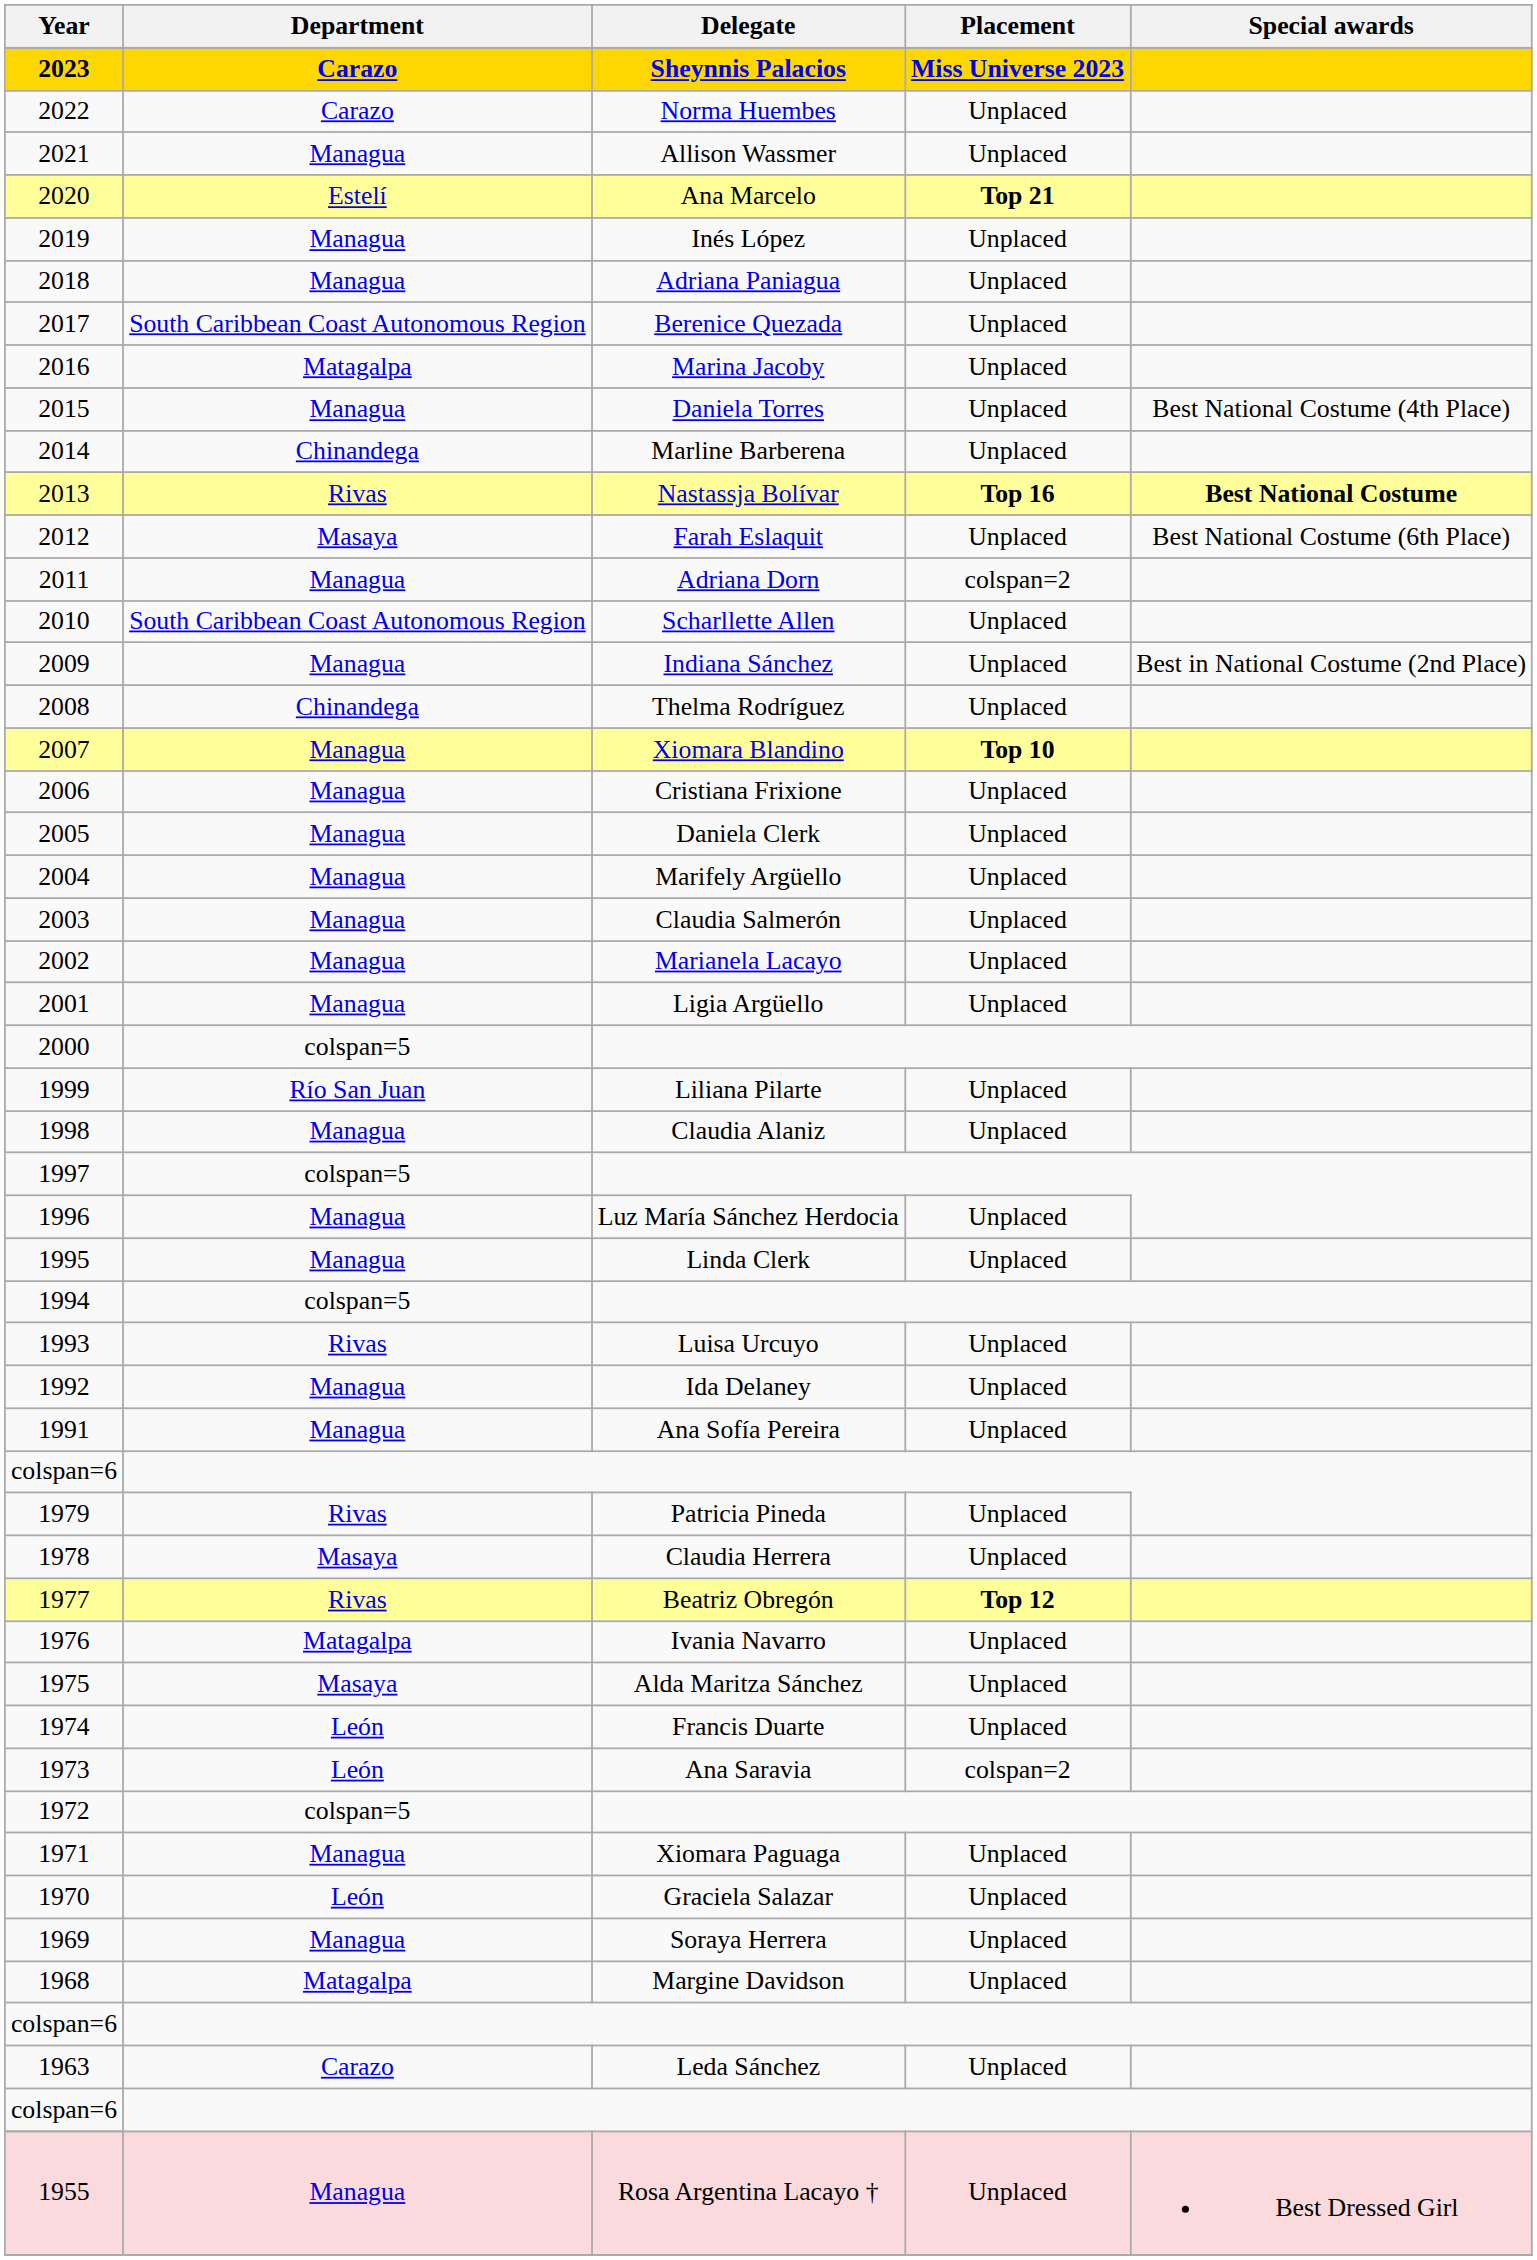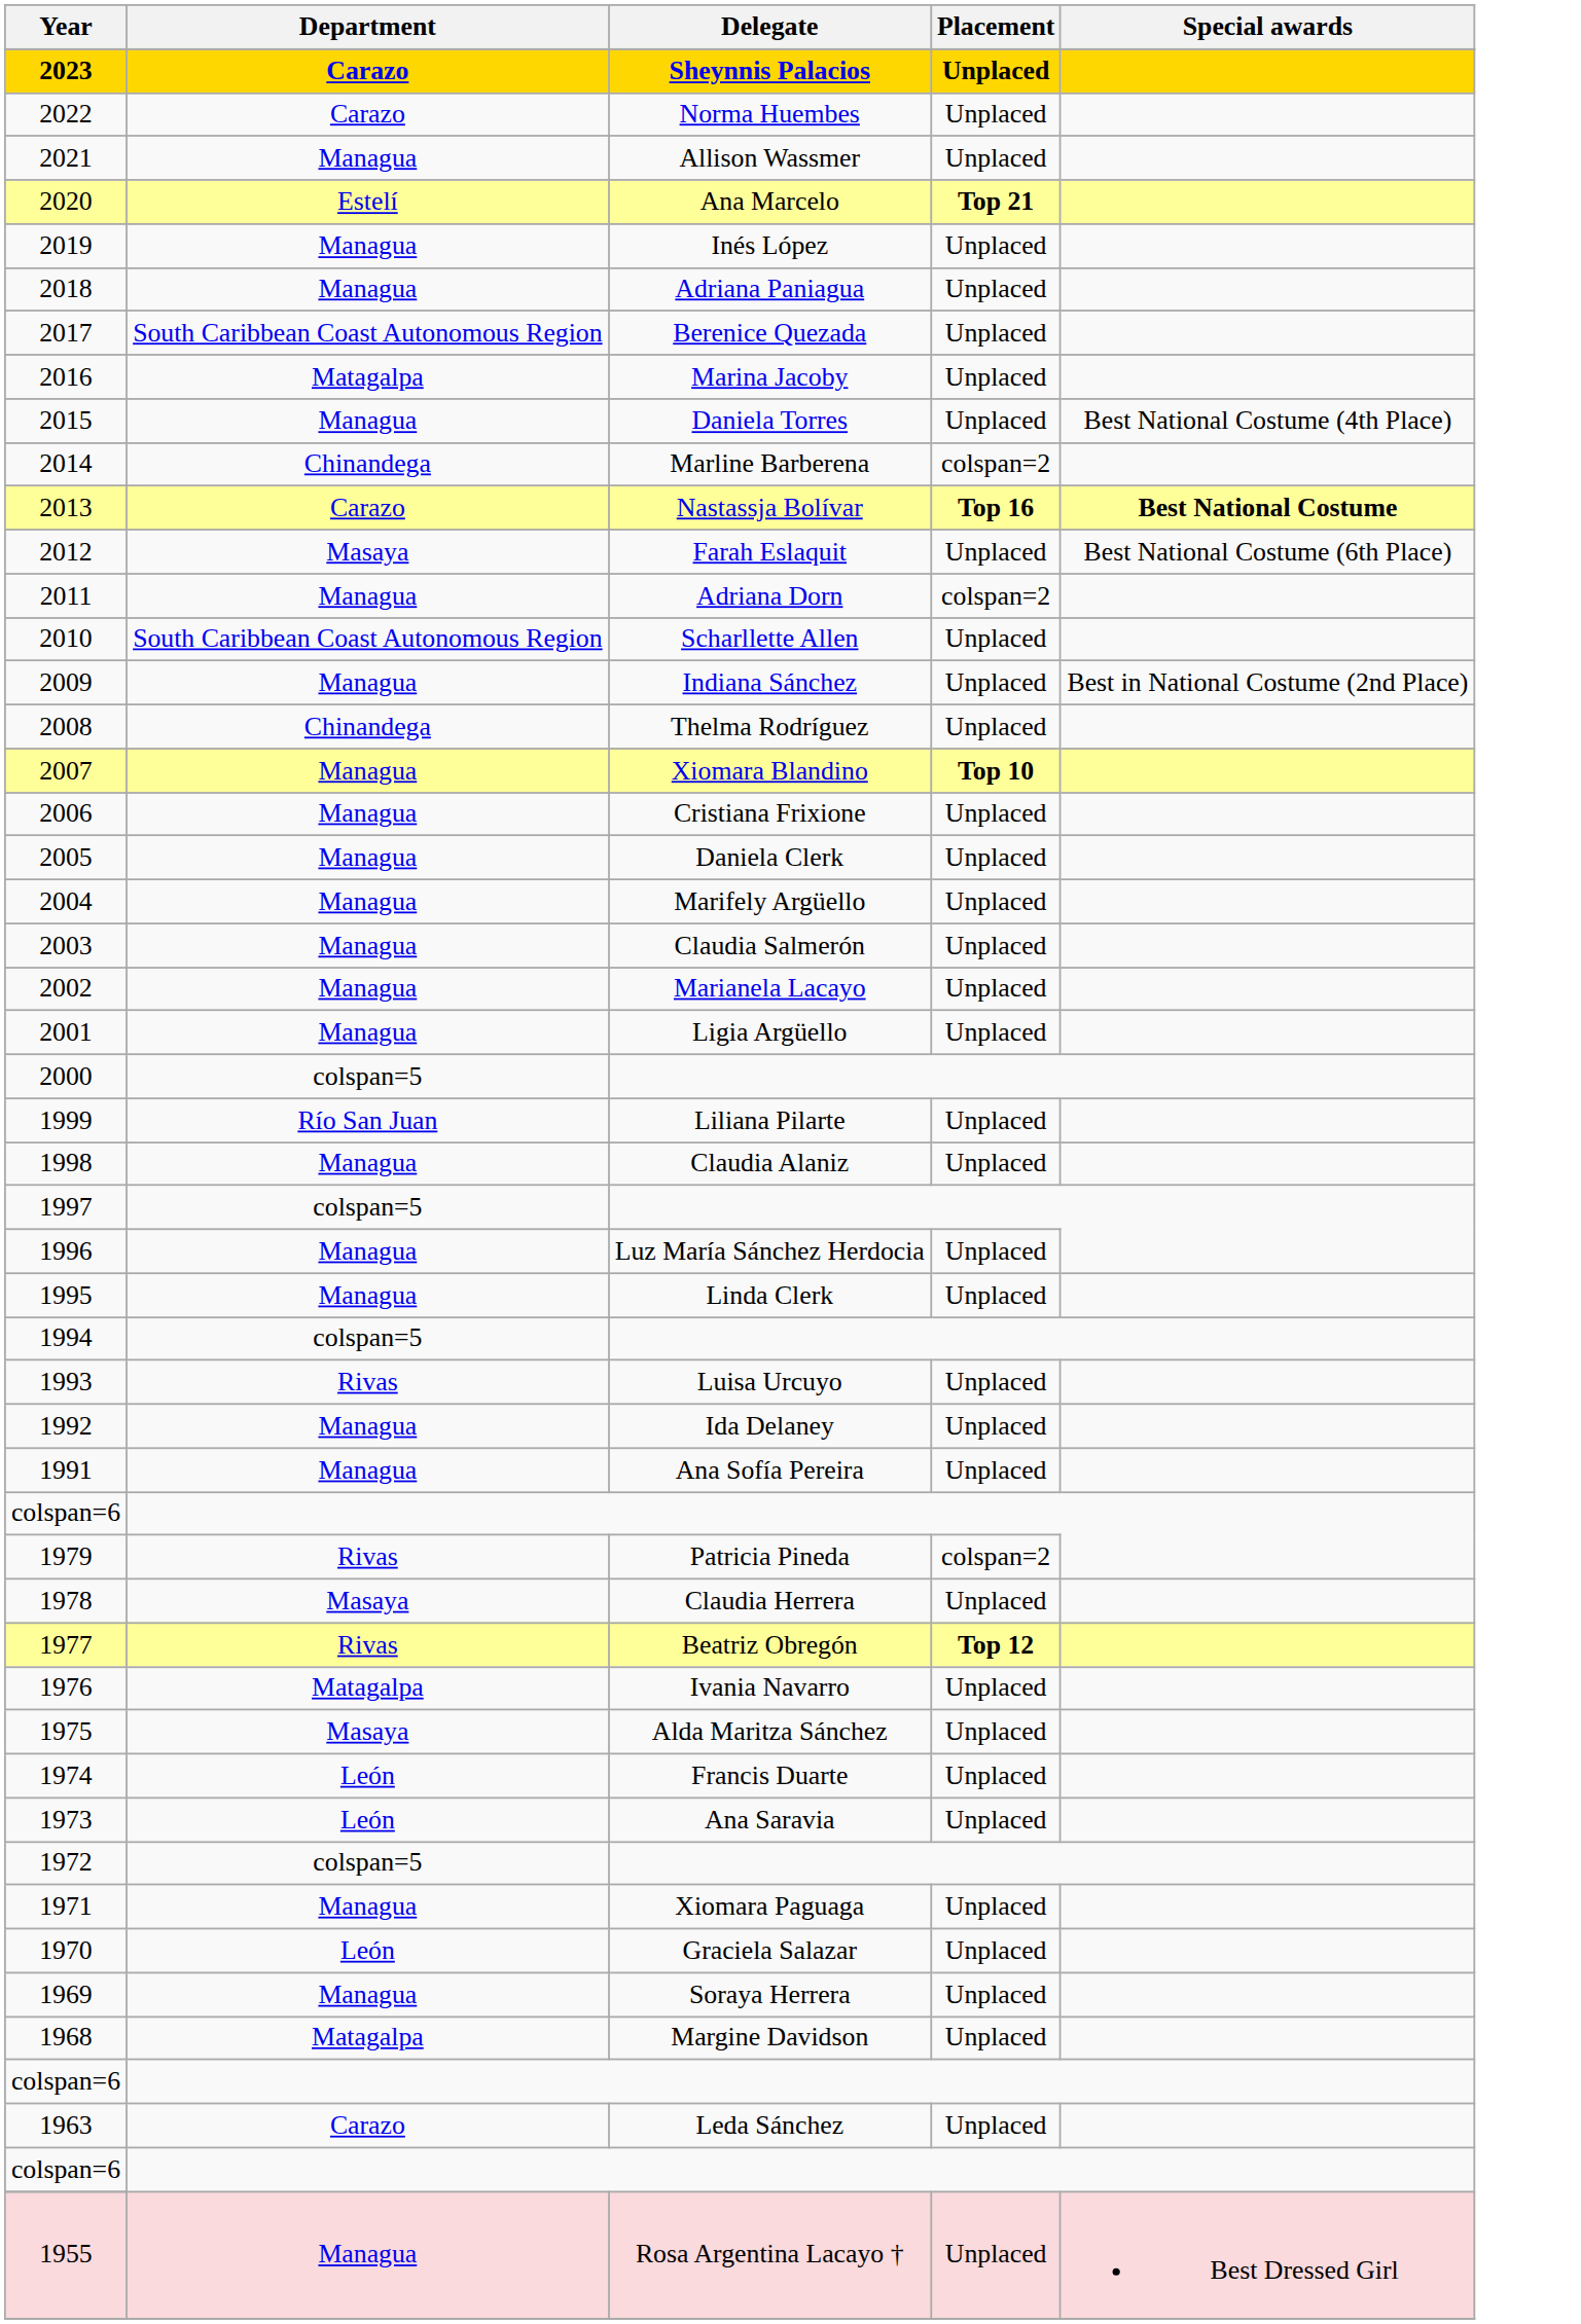2023 | Placement: Miss Universe 2023 -> Unplaced
2014 | Placement: Unplaced -> colspan=2
2013 | Department: Rivas -> Carazo
1979 | Placement: Unplaced -> colspan=2
1973 | Placement: colspan=2 -> Unplaced
